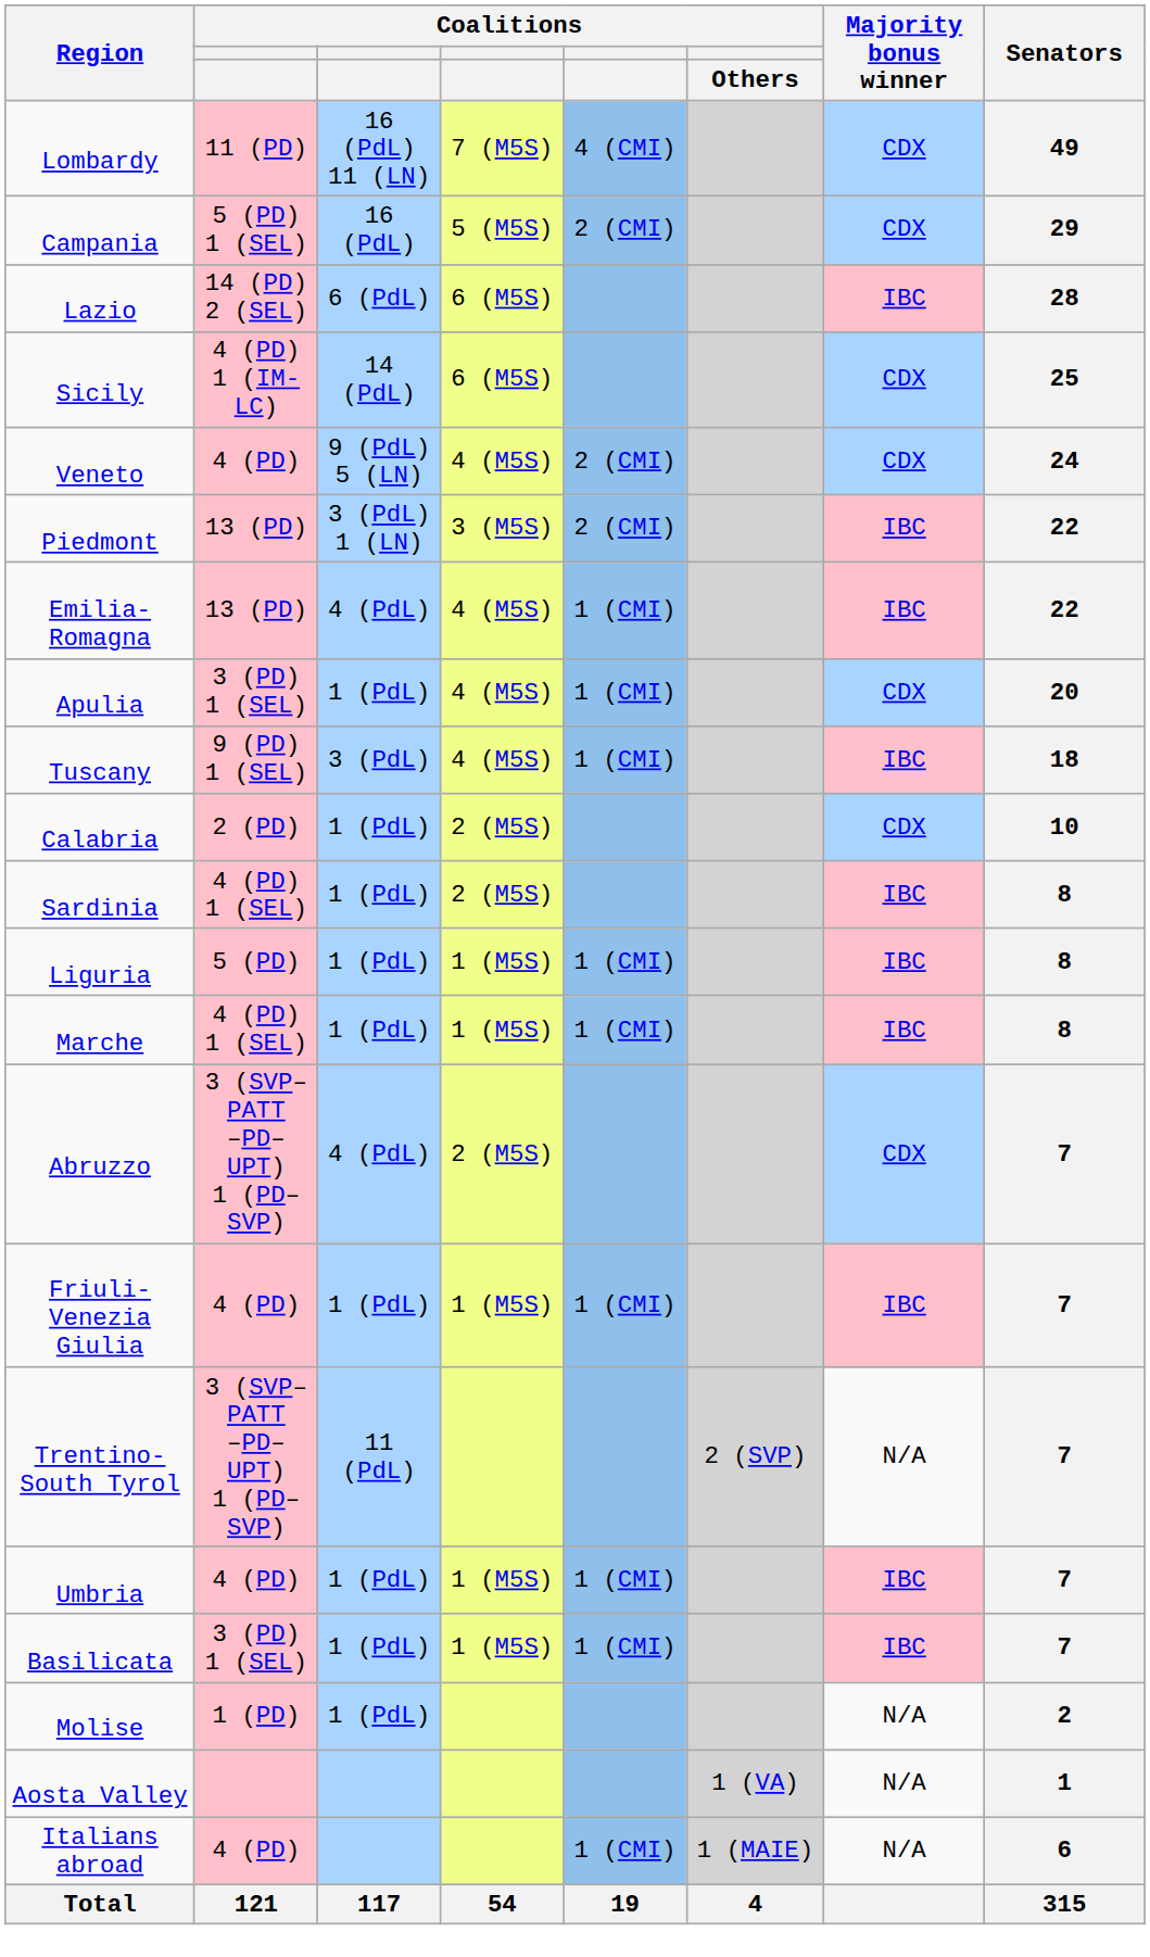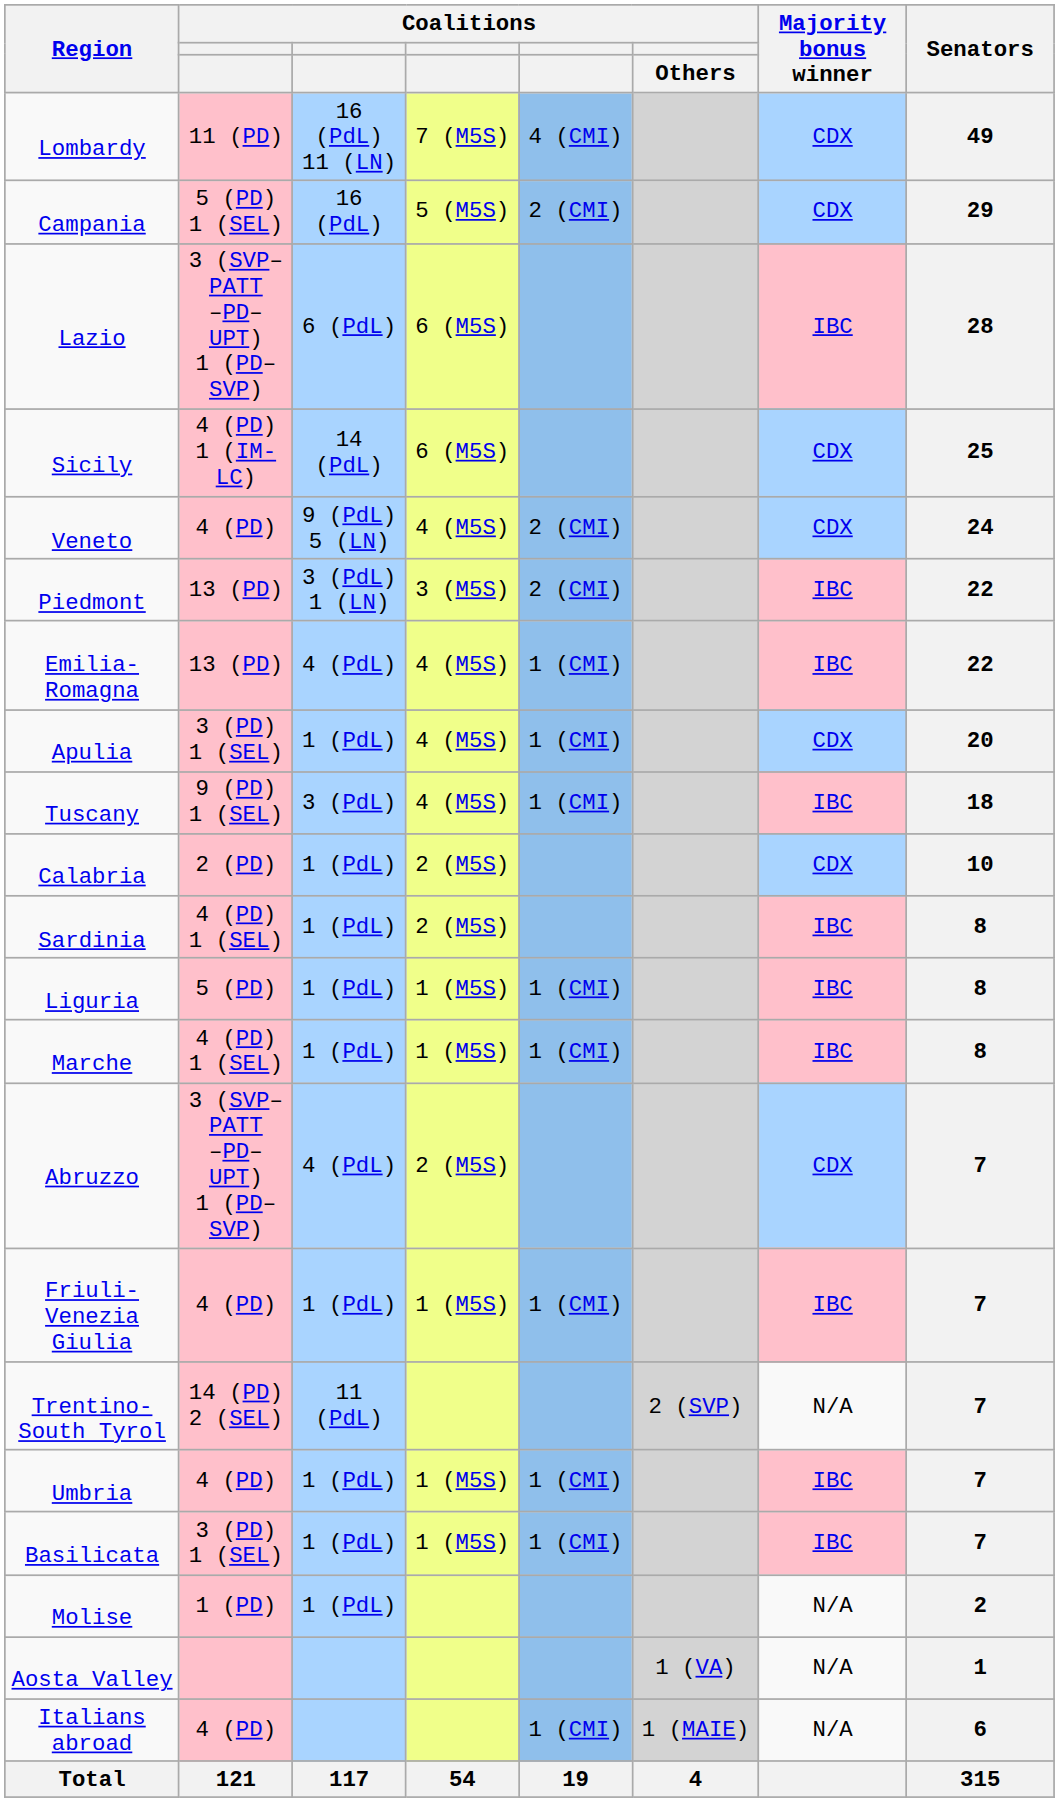Lazio | column 2: 14 (PD) 2 (SEL) -> 3 (SVP–PATT –PD–UPT) 1 (PD–SVP)
Trentino-South Tyrol | column 2: 3 (SVP–PATT –PD–UPT) 1 (PD–SVP) -> 14 (PD) 2 (SEL)
